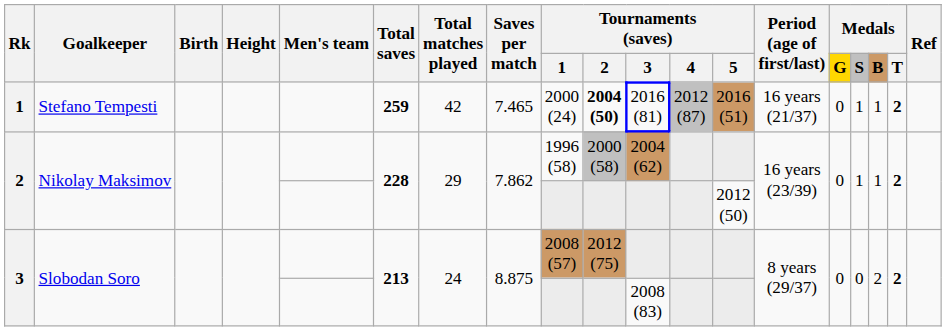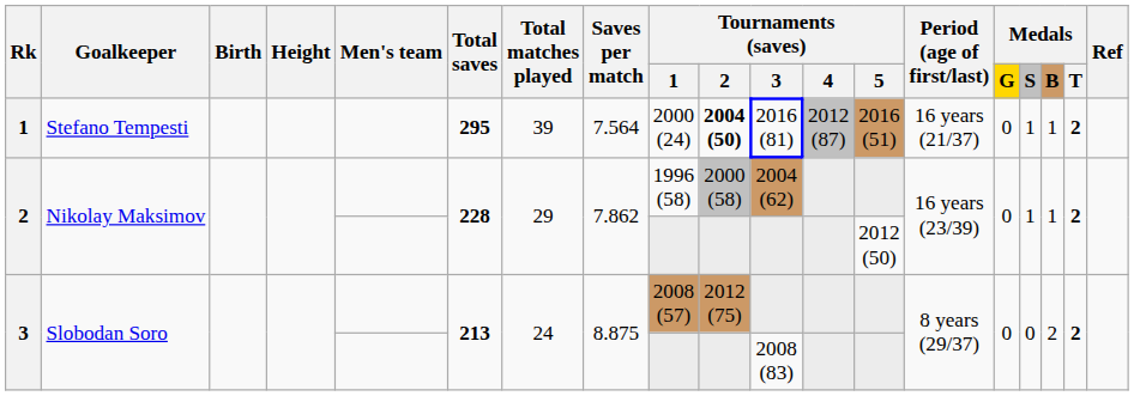row 3 | Total saves: 259 -> 295
row 3 | Total matches played: 42 -> 39
row 3 | Saves per match: 7.465 -> 7.564
